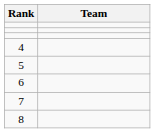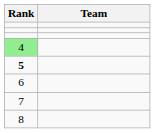row 5 | Rank: no background -> lightgreen background
row 6 | Rank: normal -> bold
